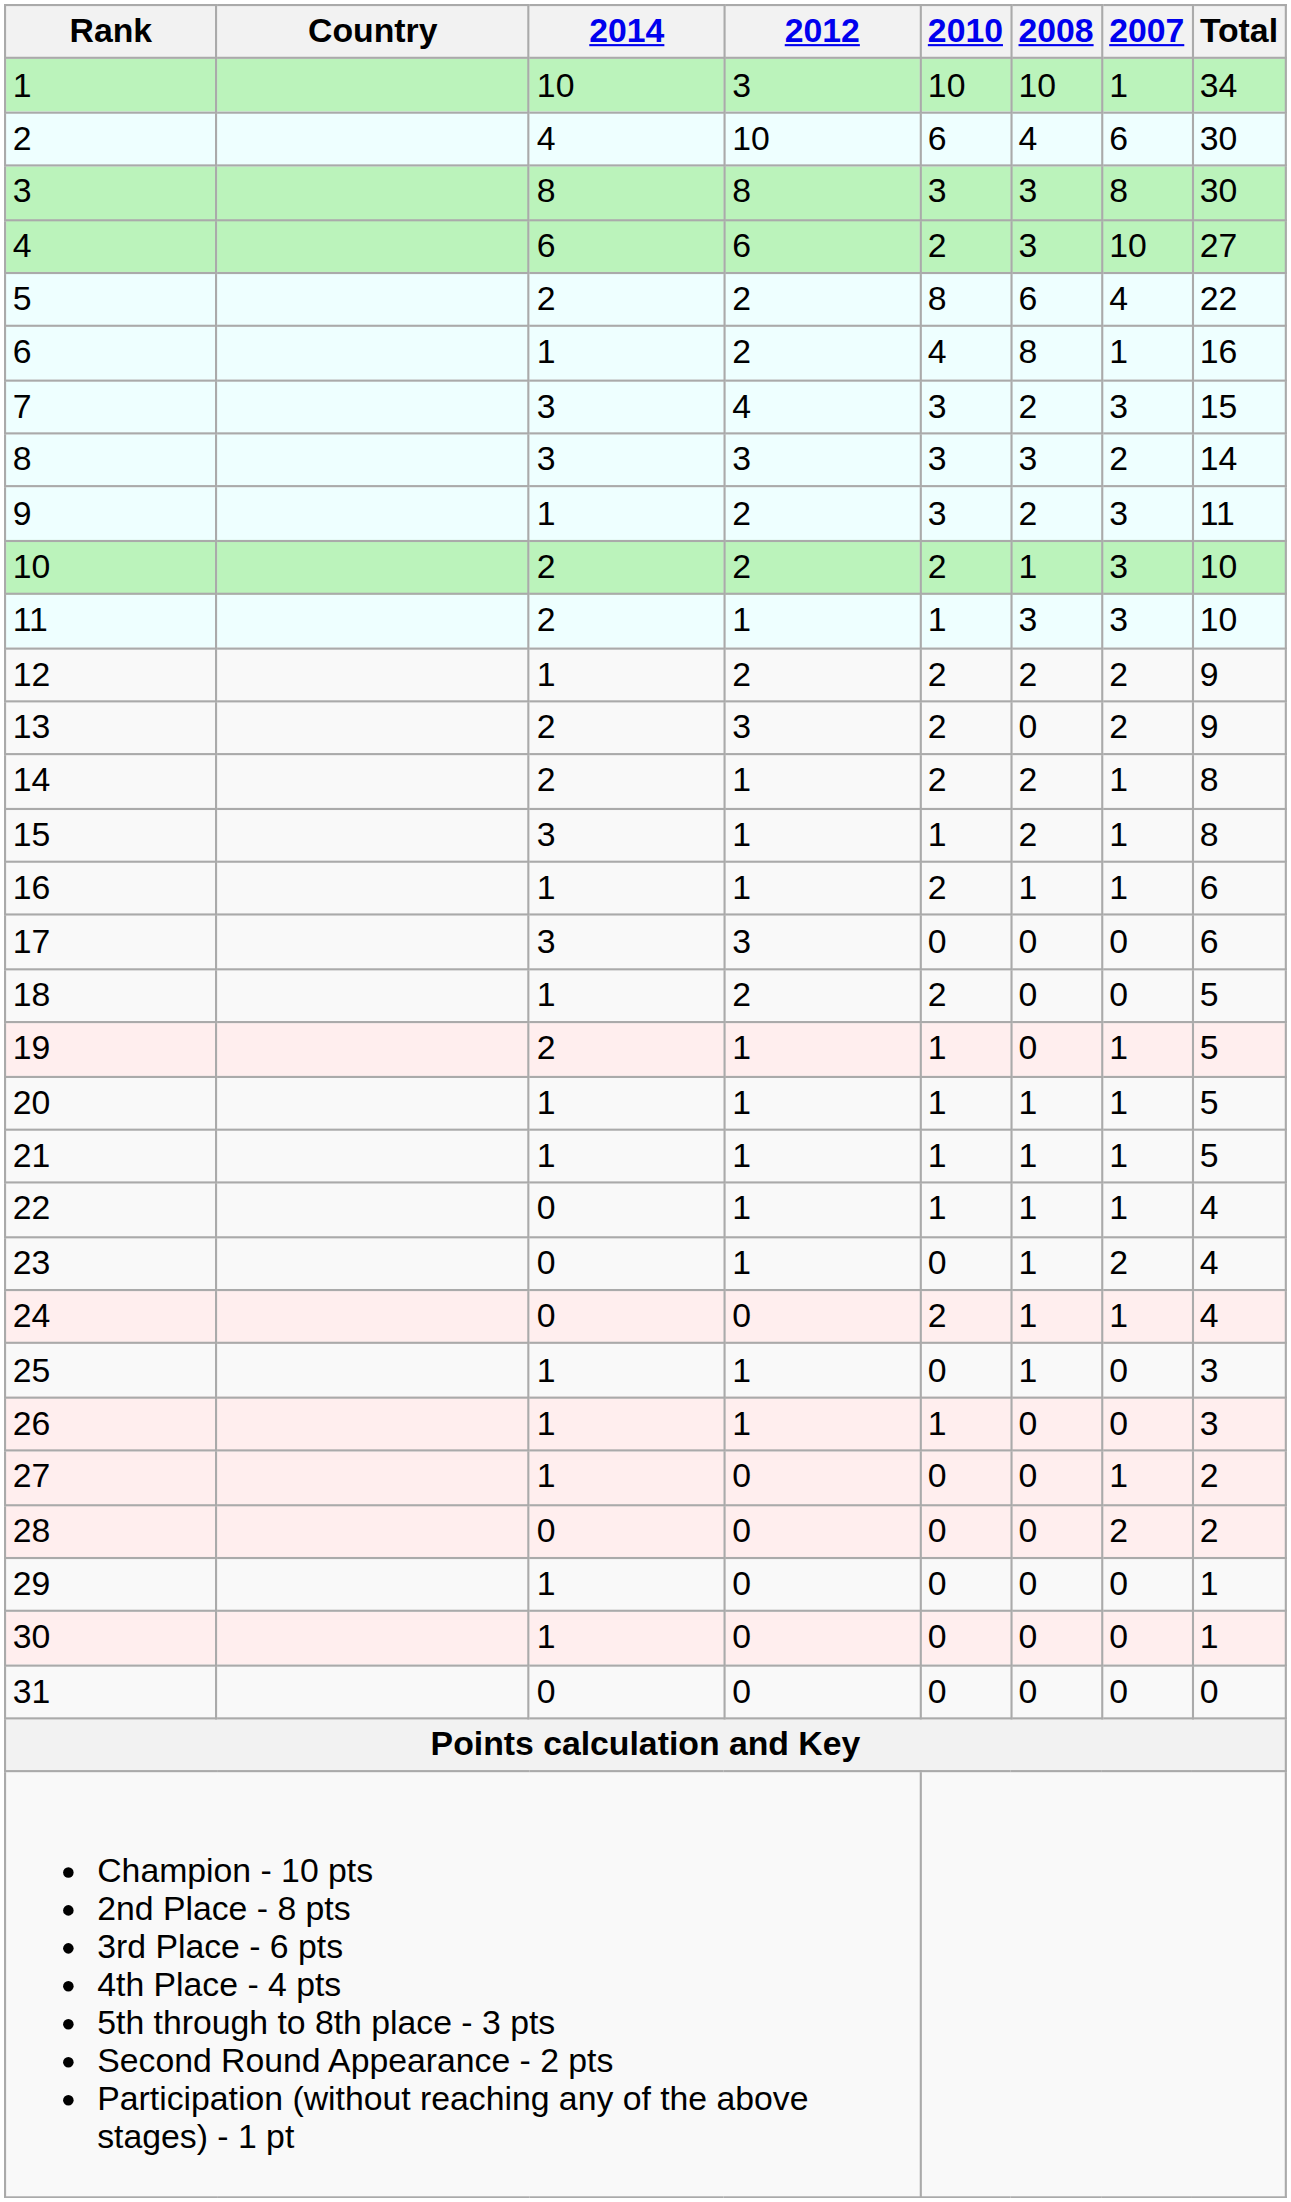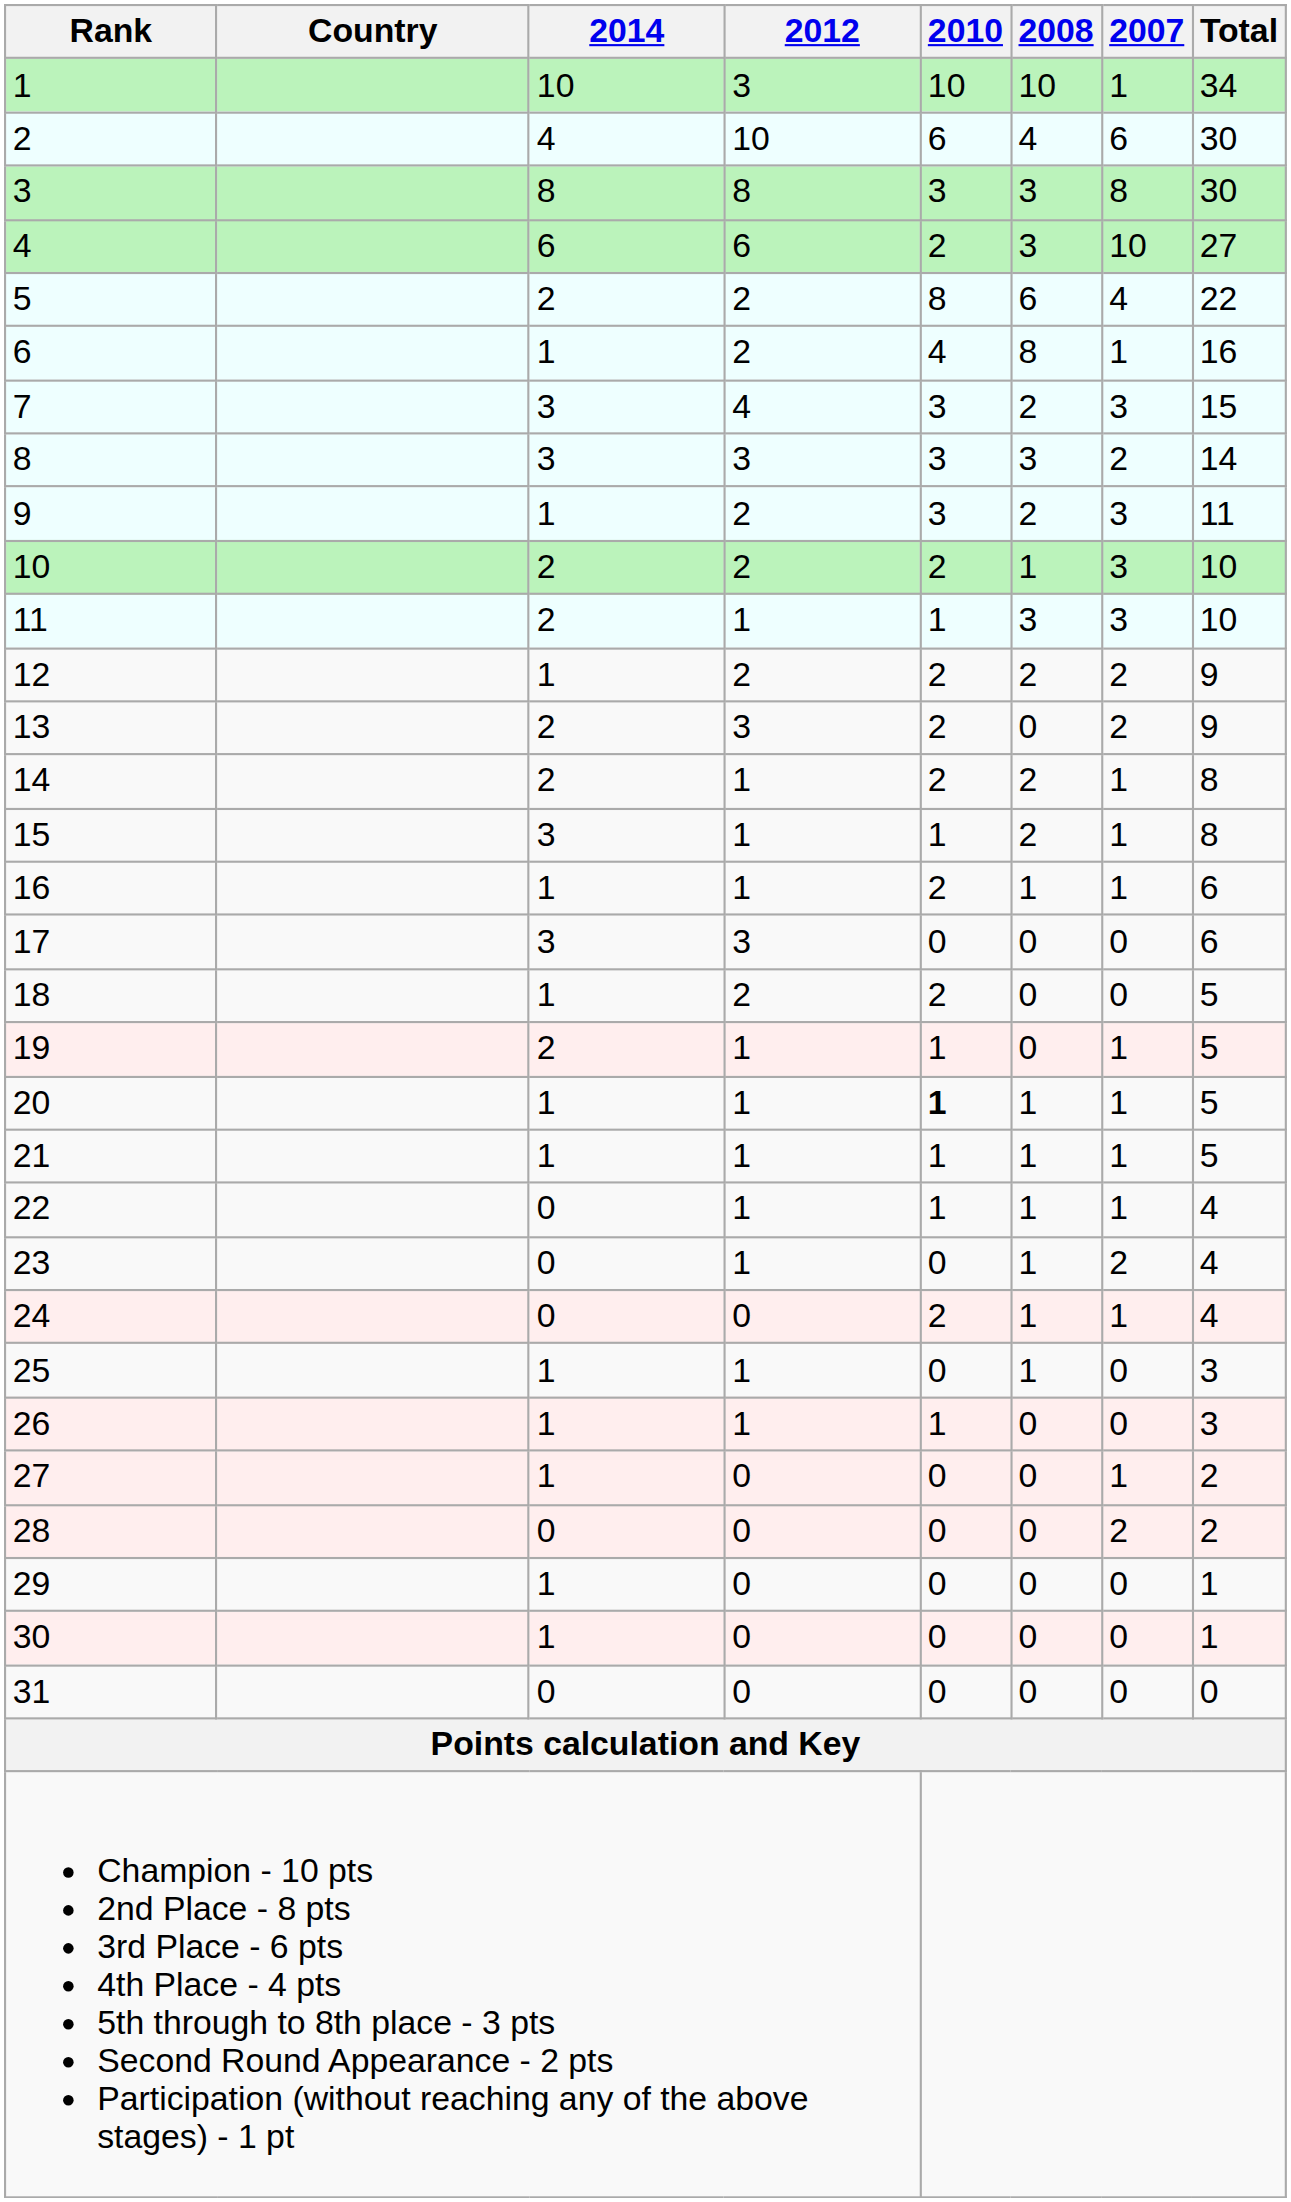20 | 2010: normal -> bold
